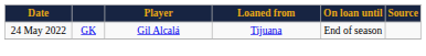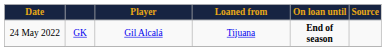24 May 2022 | On loan until: normal -> bold
